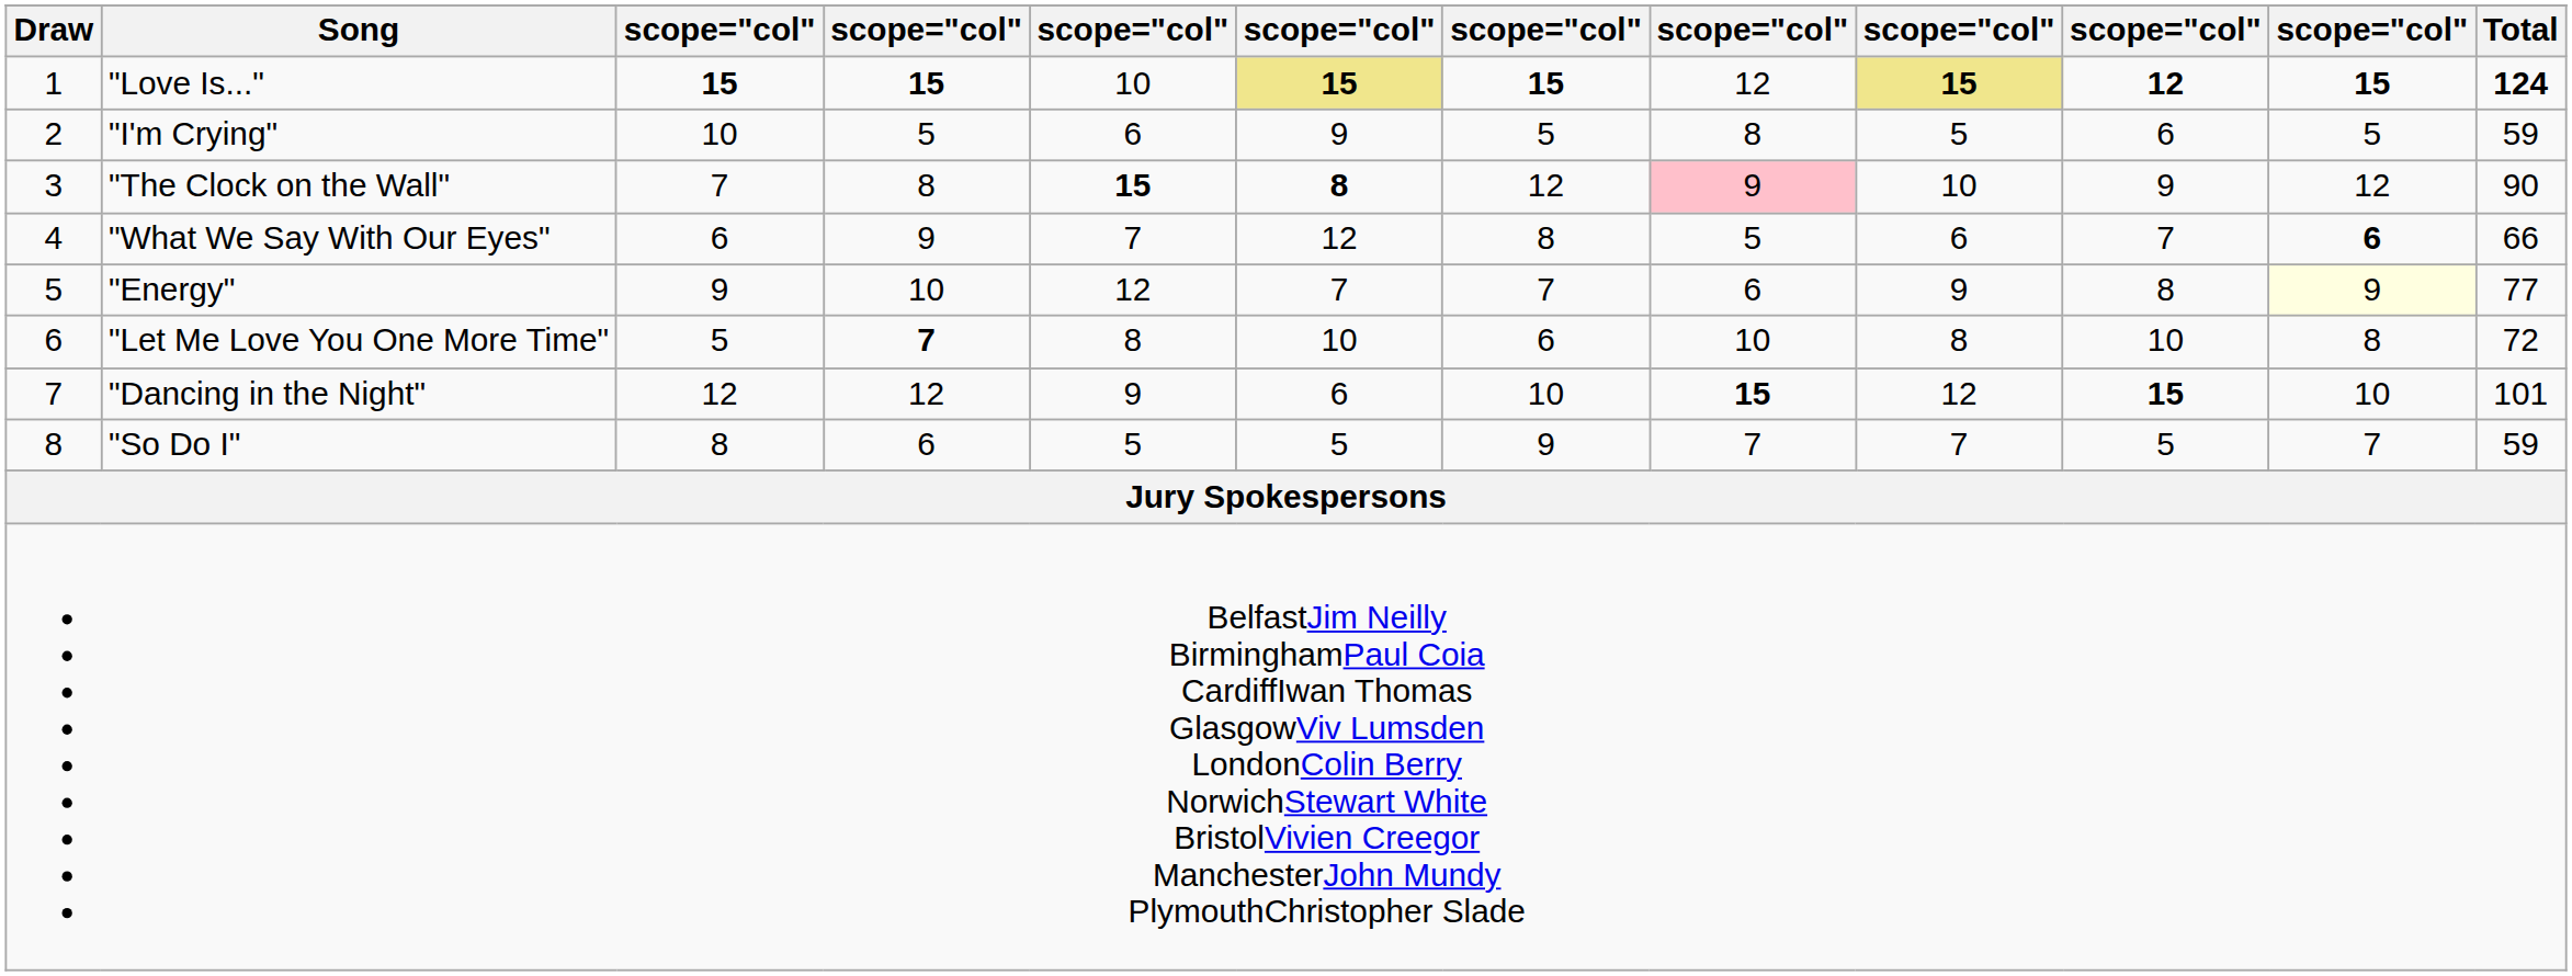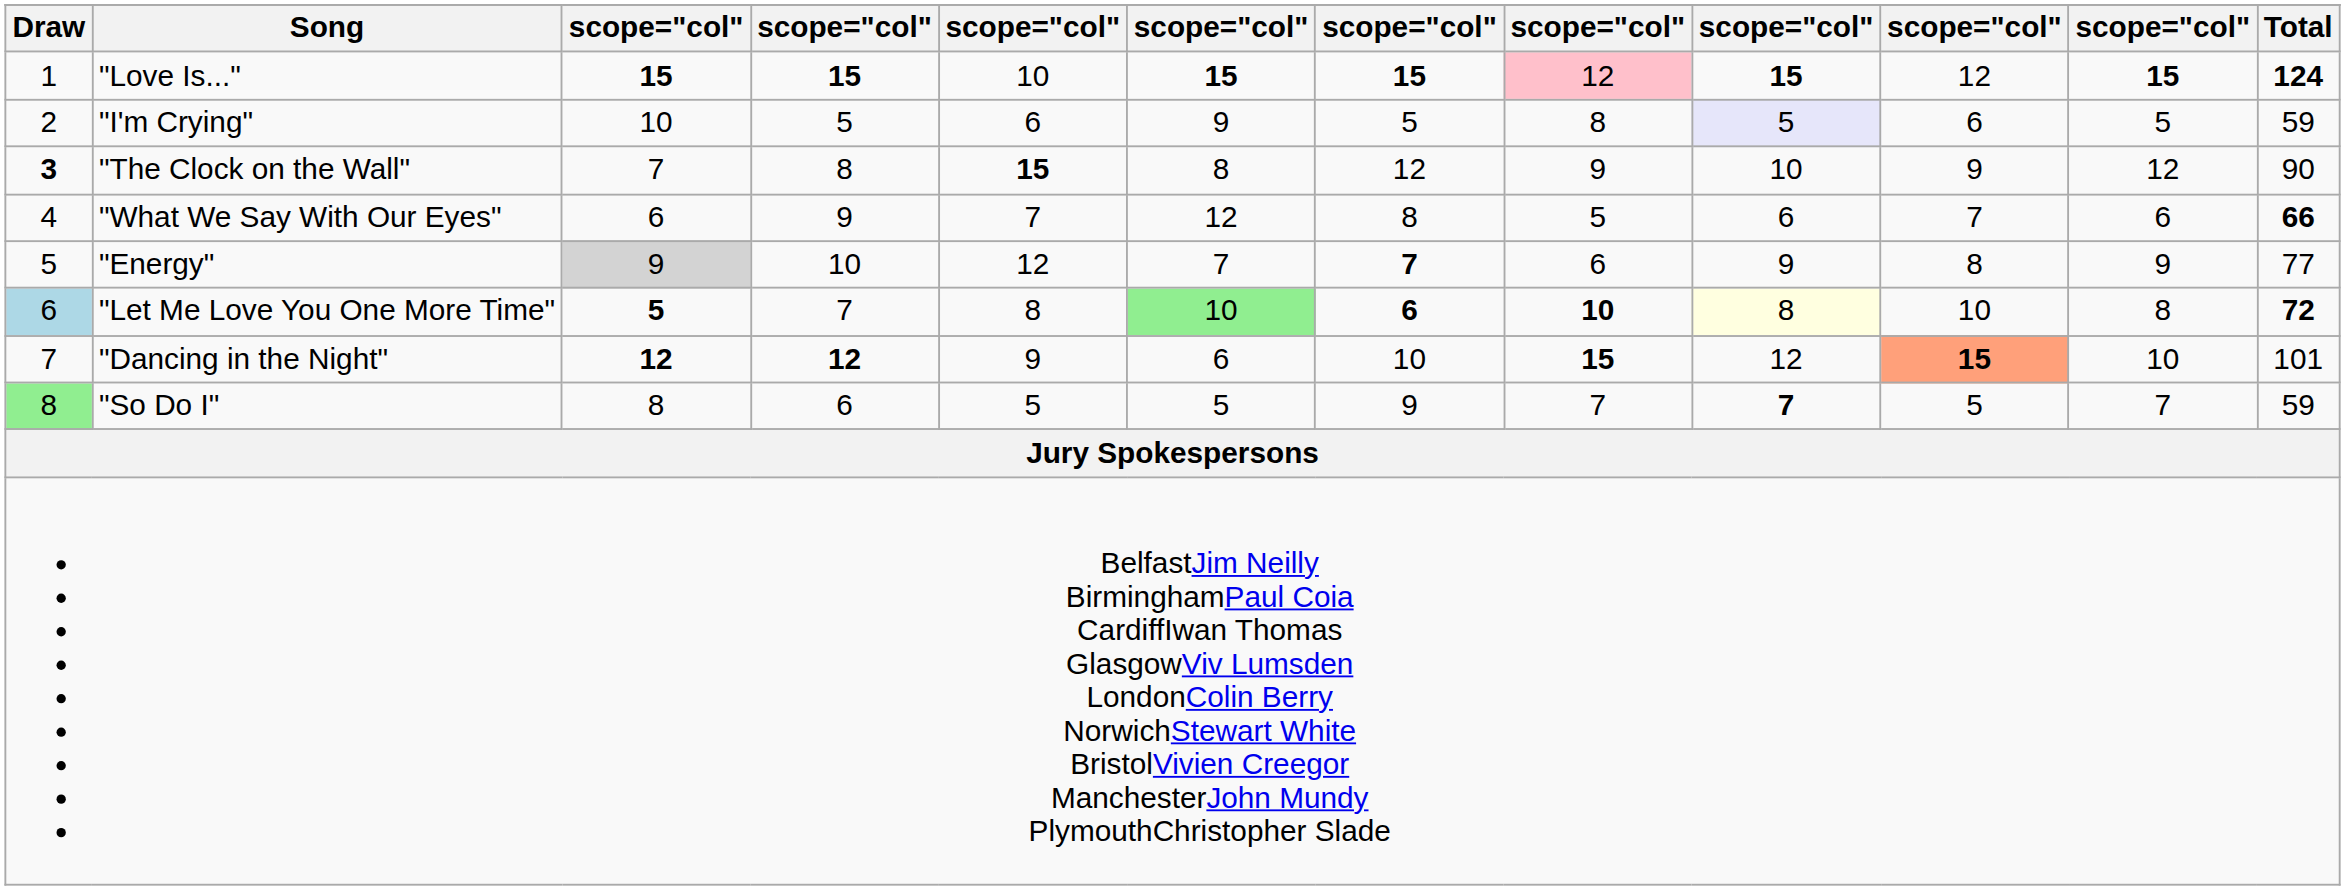"Love Is..." | column 6: khaki background -> no background
"Love Is..." | column 8: no background -> pink background
"Love Is..." | column 9: khaki background -> no background
"Love Is..." | column 10: bold -> normal
"I'm Crying" | column 9: no background -> lavender background
"The Clock on the Wall" | Draw: normal -> bold
"The Clock on the Wall" | column 6: bold -> normal
"The Clock on the Wall" | column 8: pink background -> no background
"What We Say With Our Eyes" | column 11: bold -> normal
"What We Say With Our Eyes" | Total: normal -> bold
"Energy" | column 3: no background -> lightgrey background
"Energy" | column 7: normal -> bold
"Energy" | column 11: lightyellow background -> no background
"Let Me Love You One More Time" | Draw: no background -> lightblue background
"Let Me Love You One More Time" | column 3: normal -> bold
"Let Me Love You One More Time" | column 4: bold -> normal
"Let Me Love You One More Time" | column 6: no background -> lightgreen background
"Let Me Love You One More Time" | column 7: normal -> bold
"Let Me Love You One More Time" | column 8: normal -> bold
"Let Me Love You One More Time" | column 9: no background -> lightyellow background
"Let Me Love You One More Time" | Total: normal -> bold
"Dancing in the Night" | column 3: normal -> bold
"Dancing in the Night" | column 4: normal -> bold
"Dancing in the Night" | column 10: no background -> lightsalmon background
"So Do I" | Draw: no background -> lightgreen background
"So Do I" | column 9: normal -> bold
